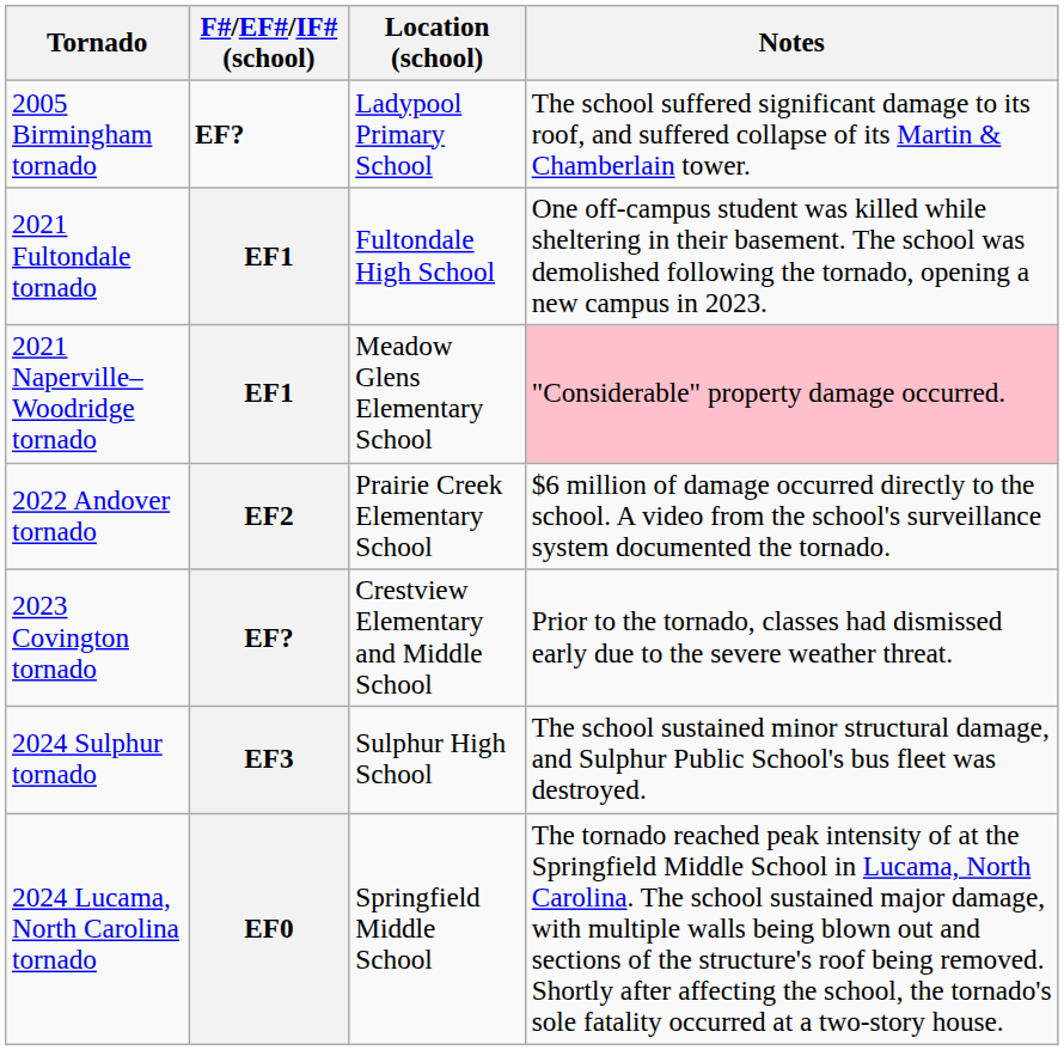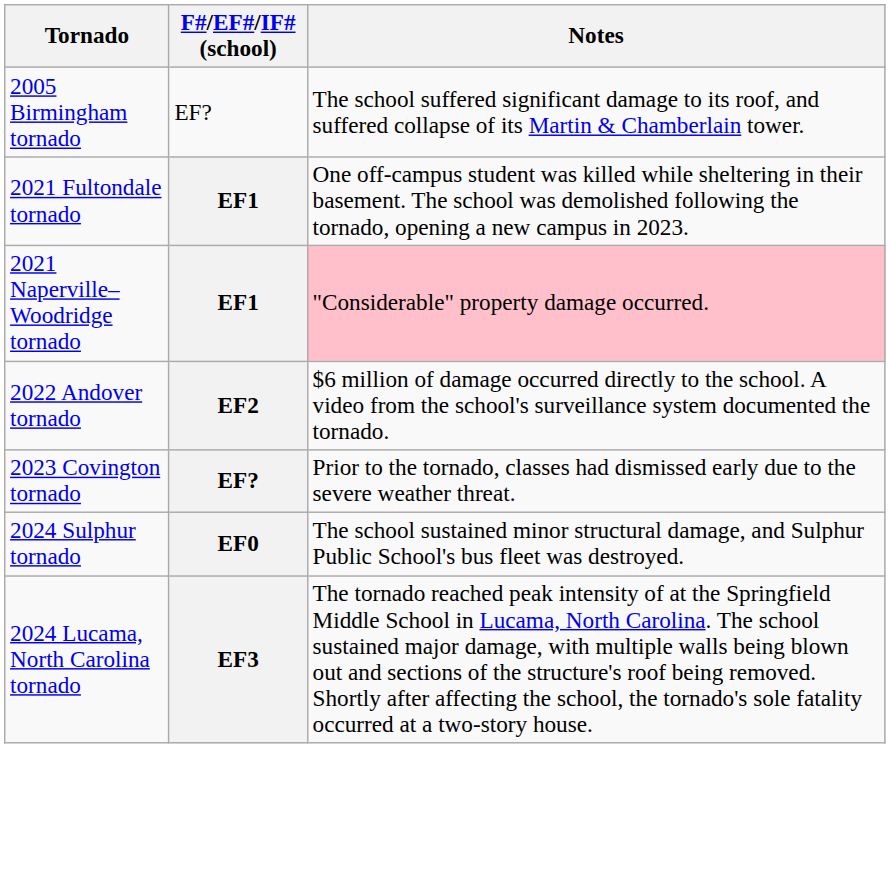- column: Location (school) | Ladypool Primary School | Fultondale High School | Meadow Glens Elementary School | Prairie Creek Elementary School | Crestview Elementary and Middle School | Sulphur High School | Springfield Middle School
2005 Birmingham tornado | F#/EF#/IF# (school): bold -> normal
2024 Sulphur tornado | F#/EF#/IF# (school): EF3 -> EF0
2024 Lucama, North Carolina tornado | F#/EF#/IF# (school): EF0 -> EF3
